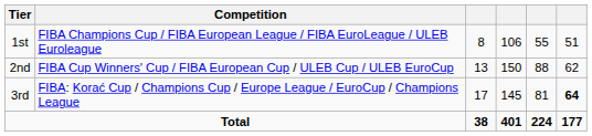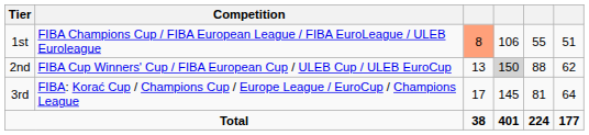1st | column 3: no background -> lightsalmon background
2nd | column 4: no background -> lightgrey background
3rd | column 6: bold -> normal
